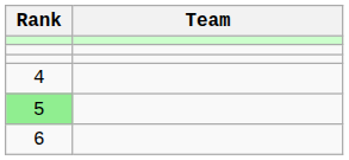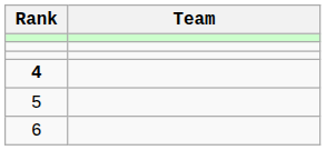row 5 | Rank: normal -> bold
row 6 | Rank: lightgreen background -> no background
